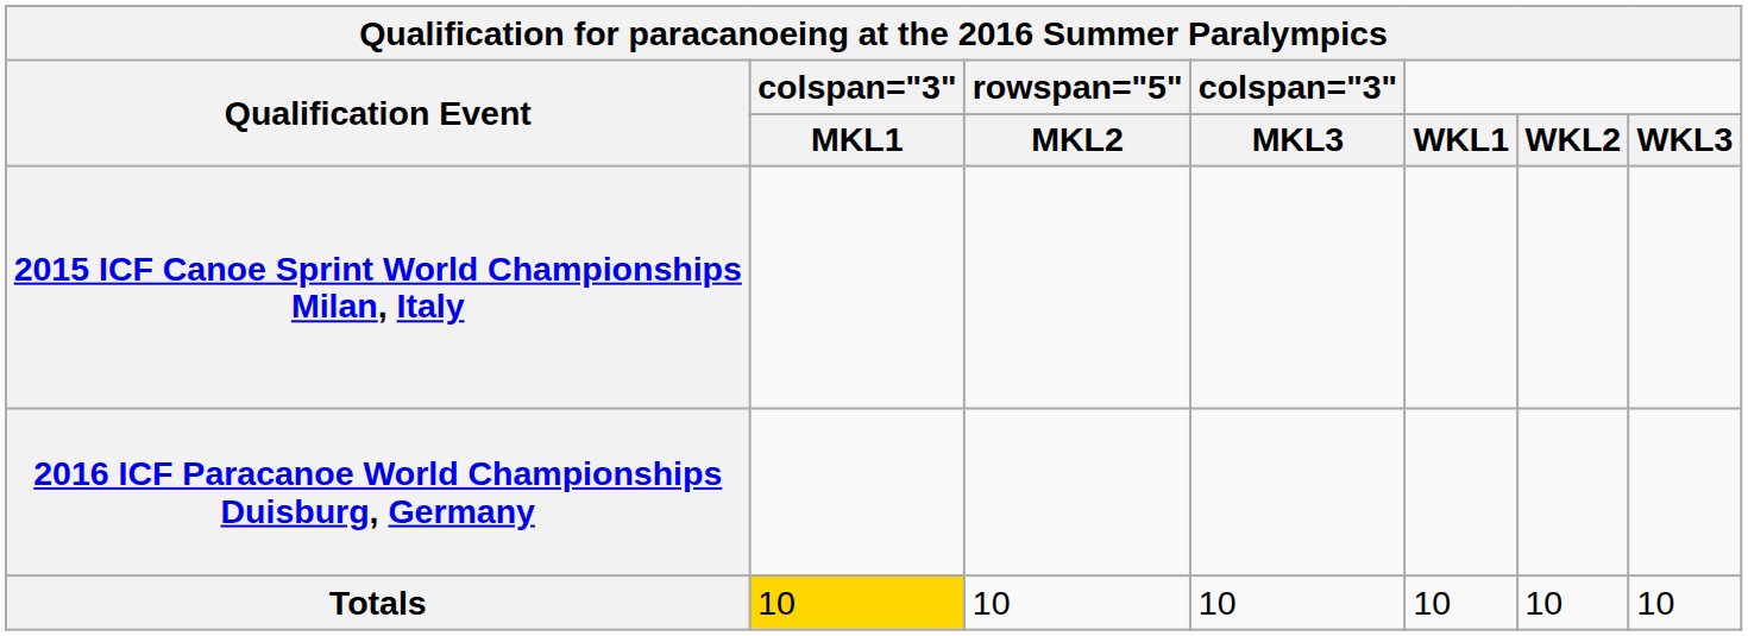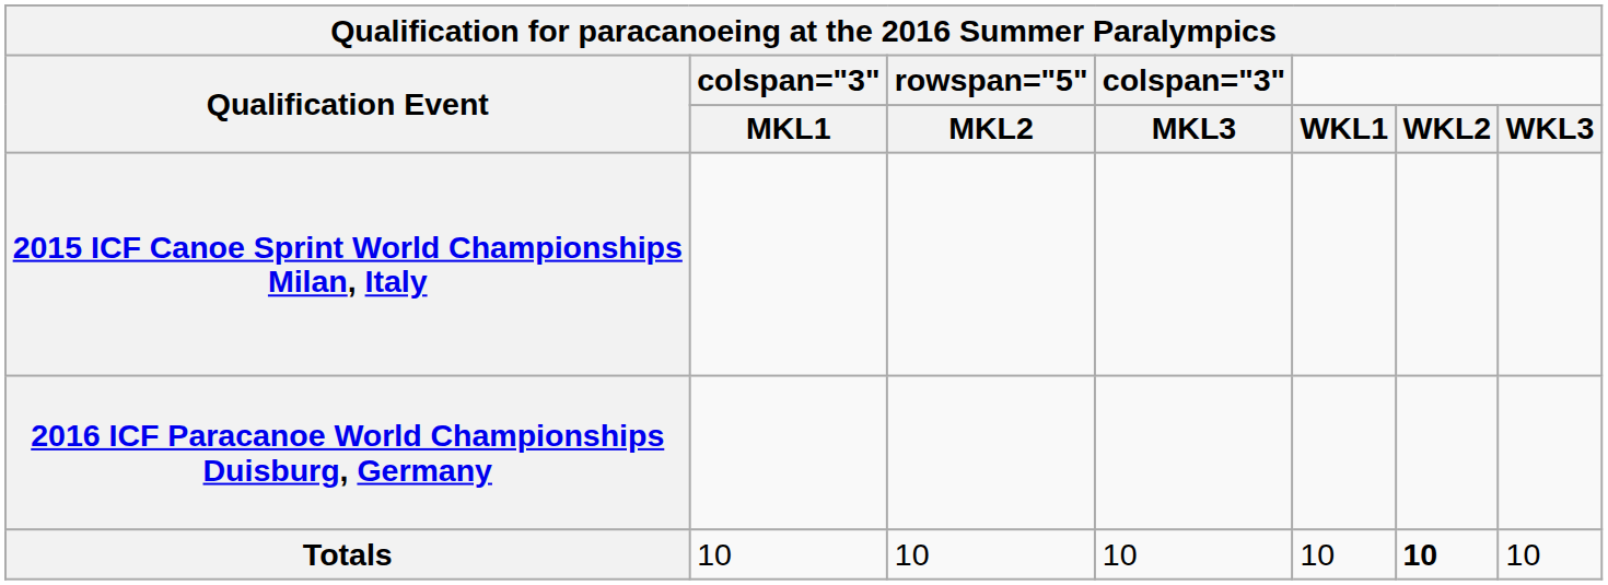Totals | colspan="3" / MKL1: gold background -> no background
Totals | WKL2: normal -> bold
